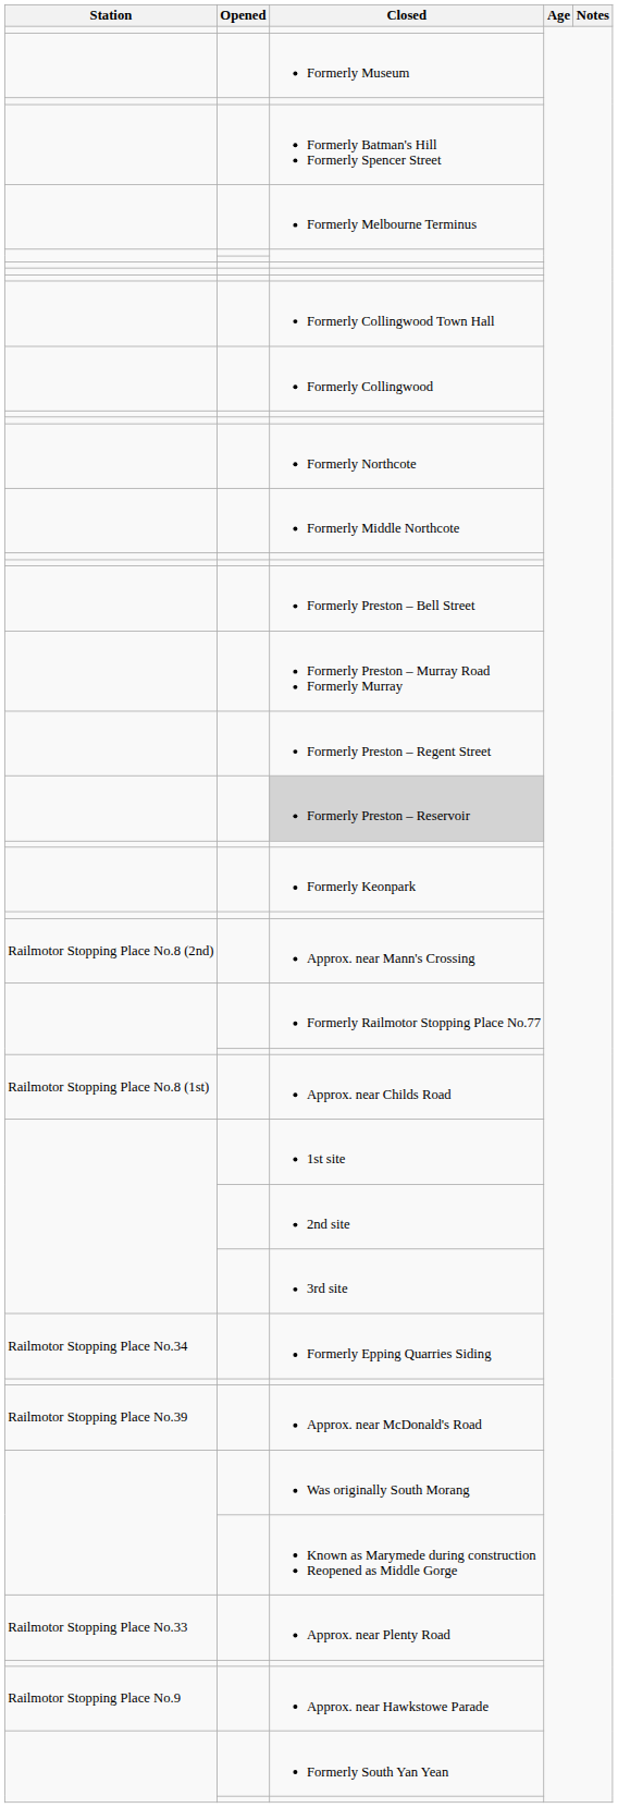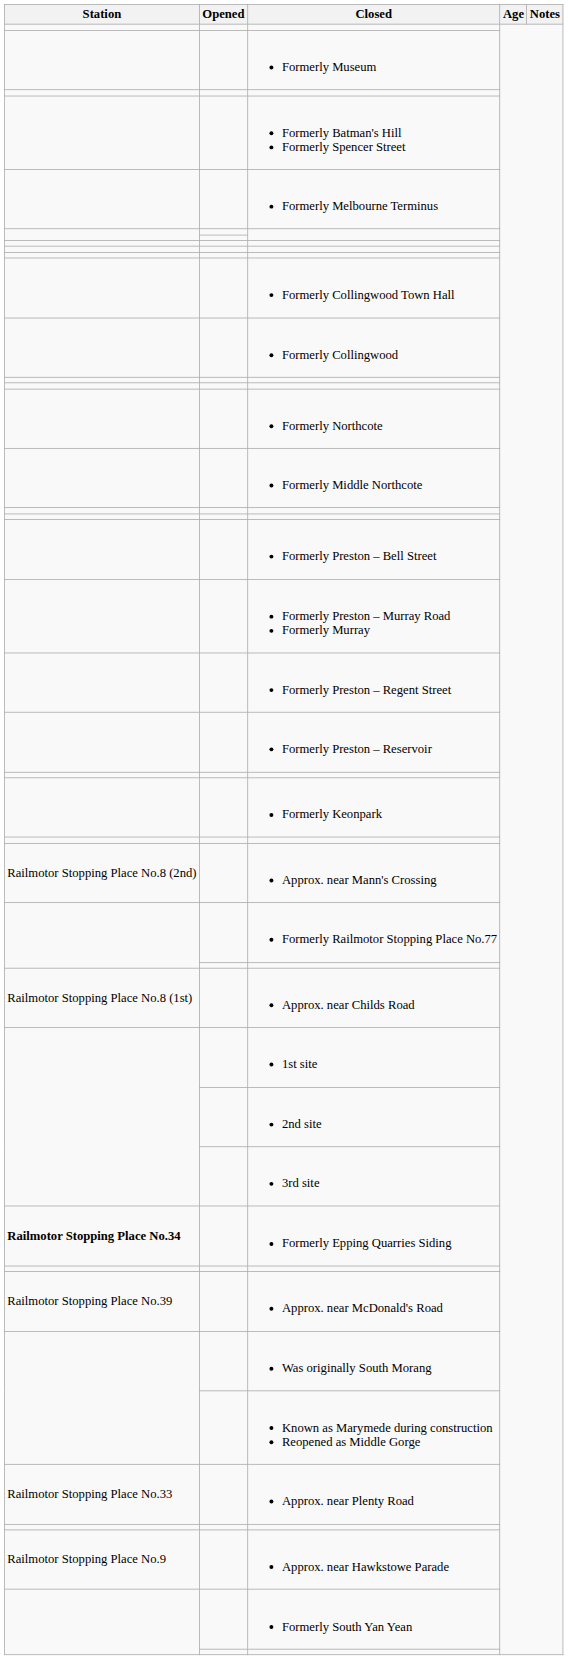Formerly Preston – Reservoir | Closed: lightgrey background -> no background
Formerly Epping Quarries Siding | Station: normal -> bold
